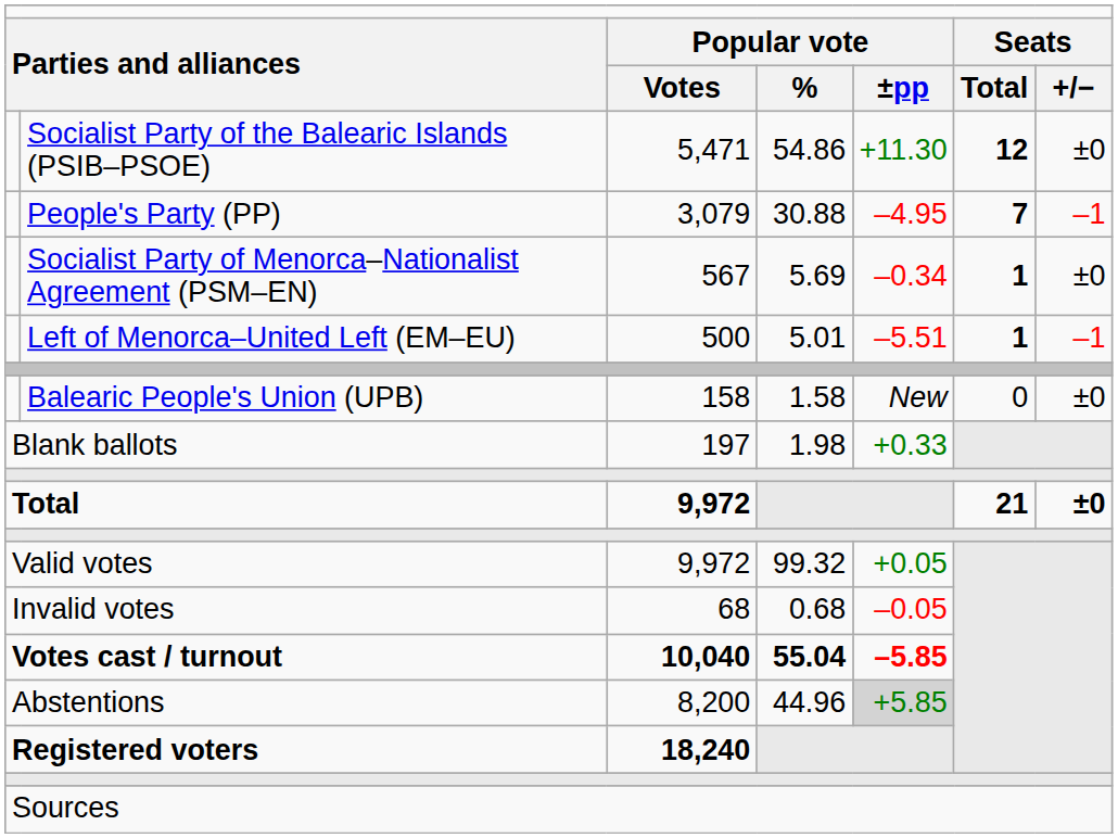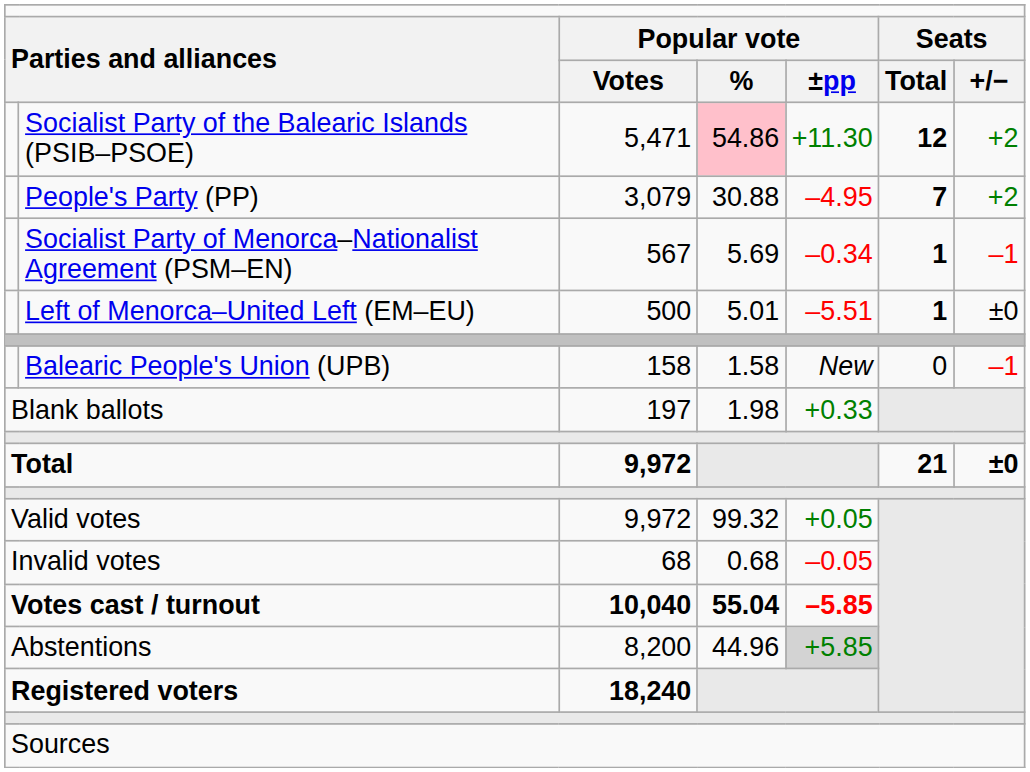Socialist Party of the Balearic Islands (PSIB–PSOE) | column 4: no background -> pink background
Socialist Party of the Balearic Islands (PSIB–PSOE) | column 7: ±0 -> +2
People's Party (PP) | column 7: –1 -> +2
Socialist Party of Menorca–Nationalist Agreement (PSM–EN) | column 7: ±0 -> –1
Left of Menorca–United Left (EM–EU) | column 7: –1 -> ±0
Balearic People's Union (UPB) | column 7: ±0 -> –1
